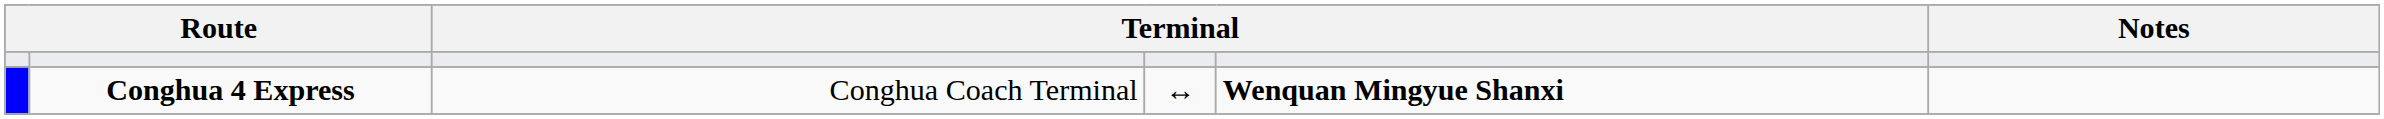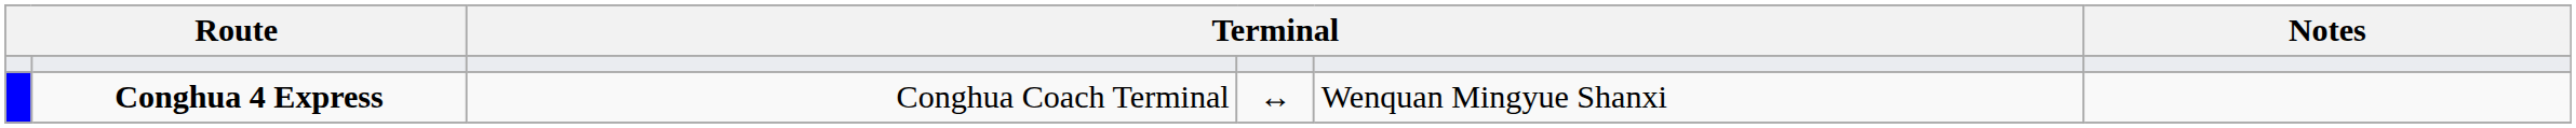Conghua 4 Express | column 5: bold -> normal
